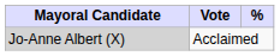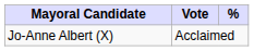Jo-Anne Albert (X) | Mayoral Candidate: lightgrey background -> no background
